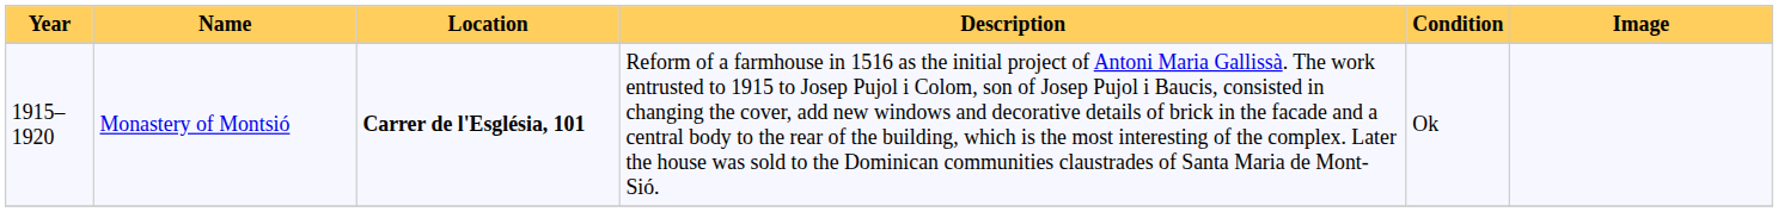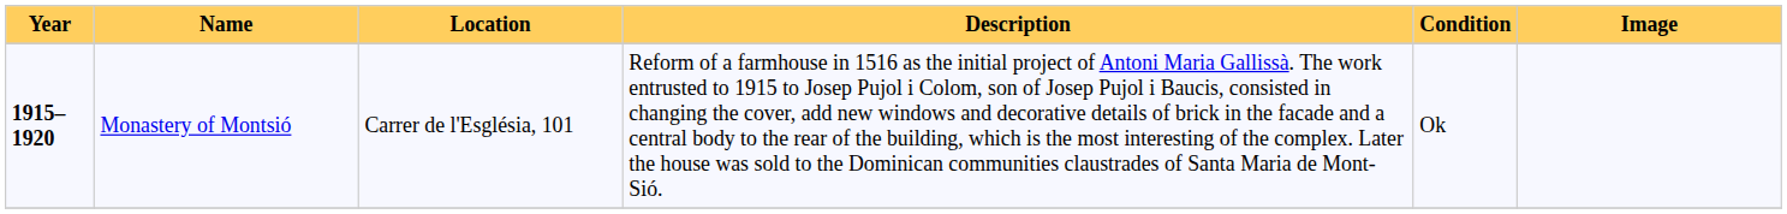Monastery of Montsió | Year: normal -> bold
Monastery of Montsió | Location: bold -> normal
